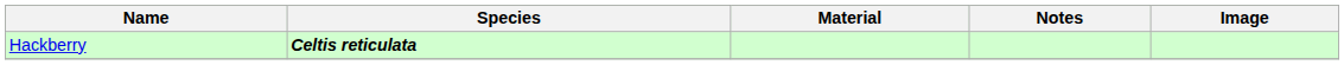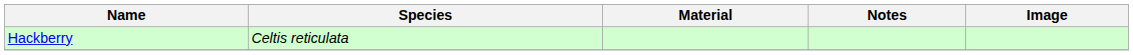Hackberry | Species: bold -> normal
